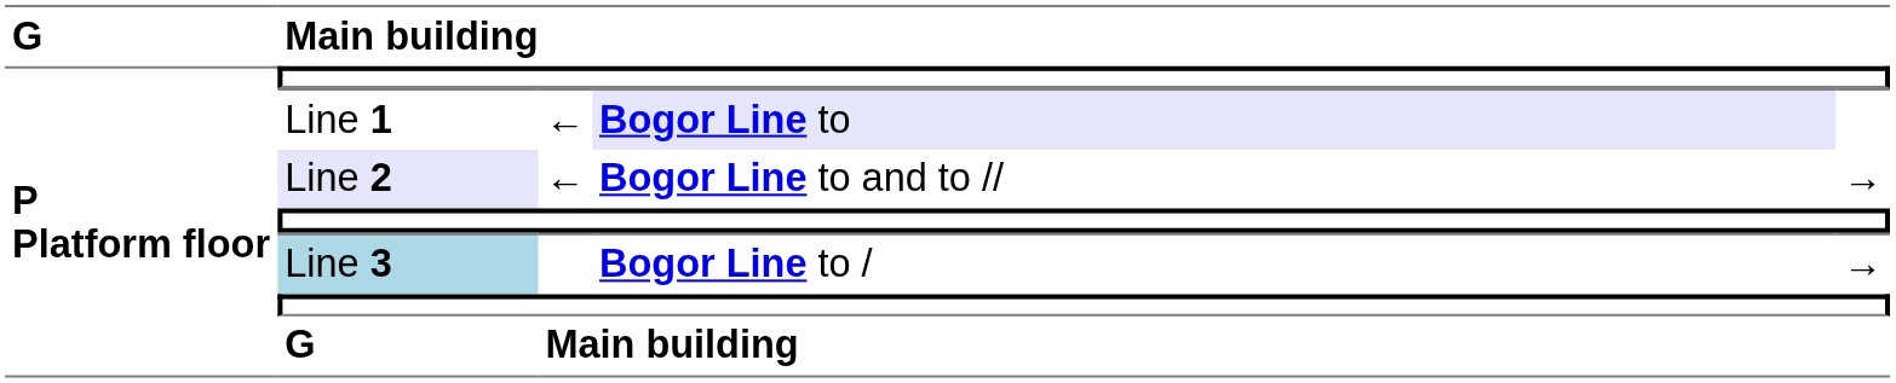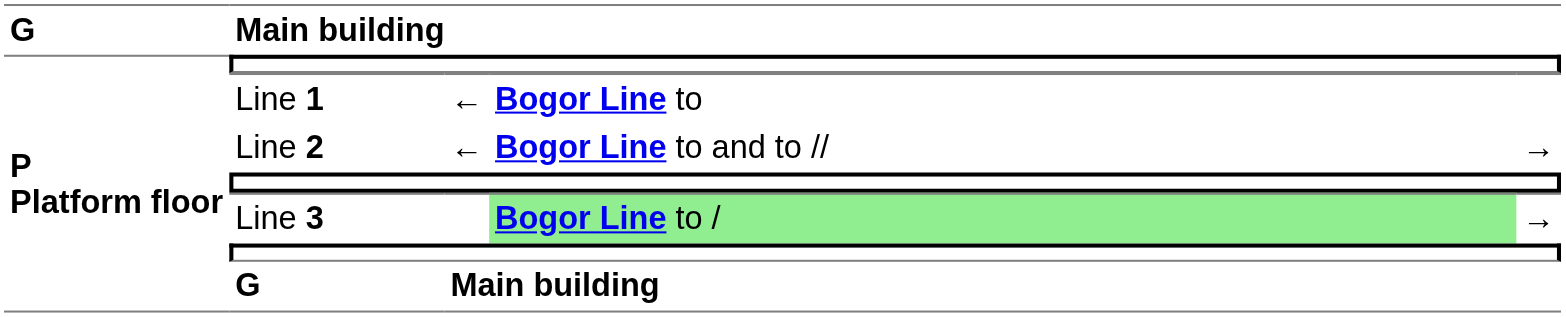Line 1 | column 4: lavender background -> no background
Line 2 | column 2: lavender background -> no background
Line 3 | column 2: lightblue background -> no background
Line 3 | column 4: no background -> lightgreen background
